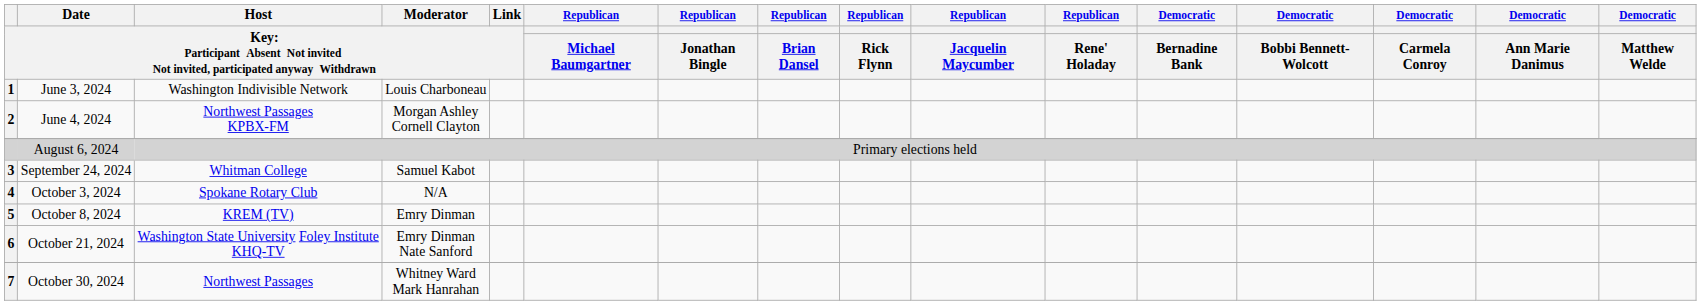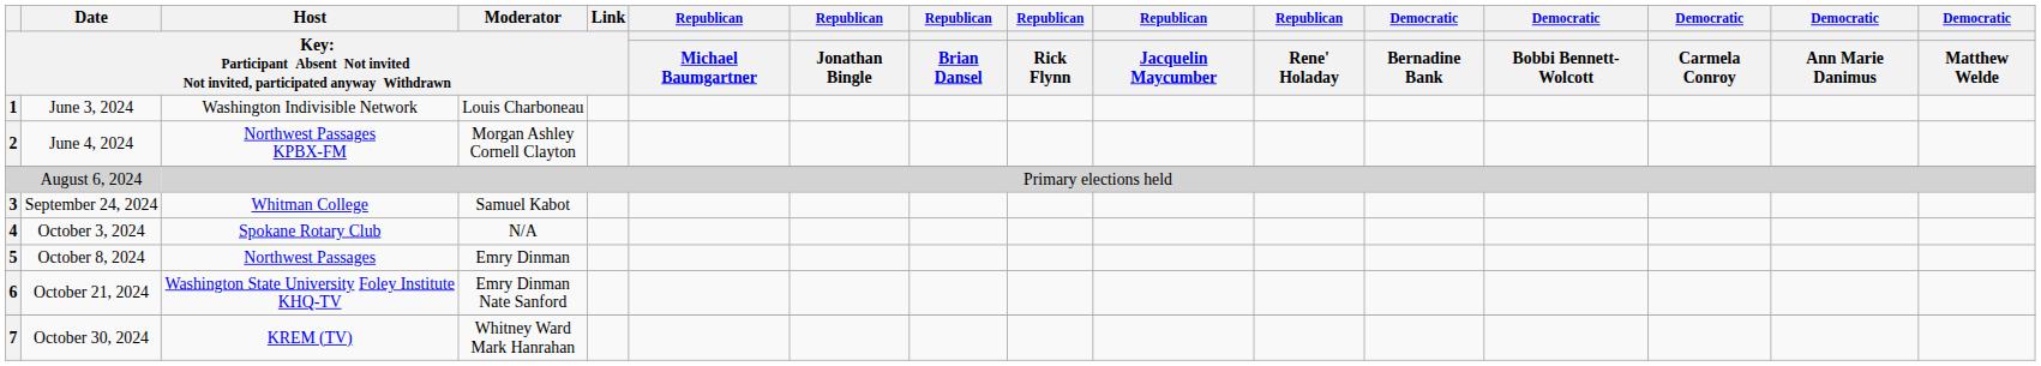October 8, 2024 | column 3: KREM (TV) -> Northwest Passages
October 30, 2024 | column 3: Northwest Passages -> KREM (TV)
